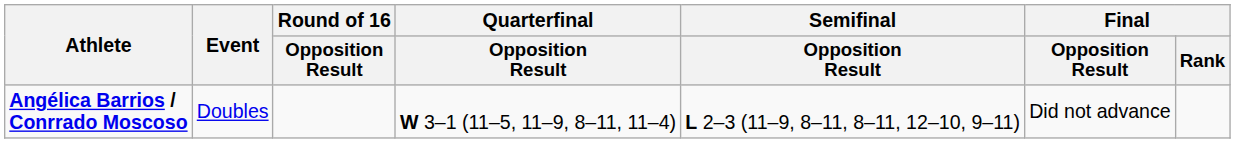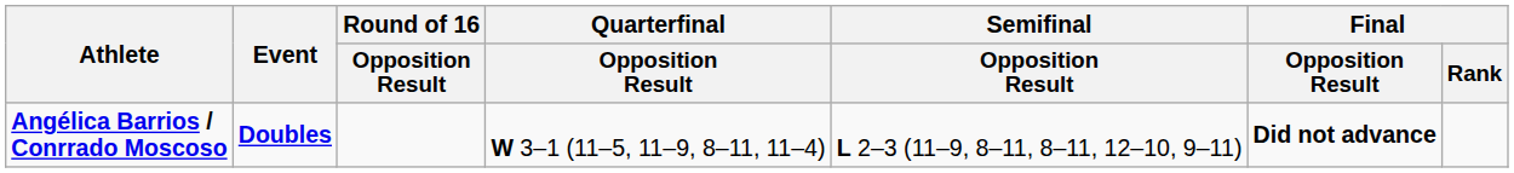Angélica Barrios / Conrrado Moscoso | Event: normal -> bold
Angélica Barrios / Conrrado Moscoso | Final / Opposition Result: normal -> bold
